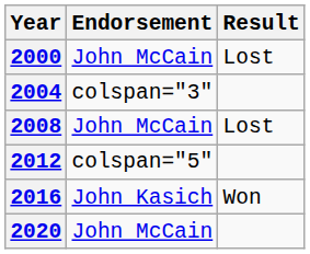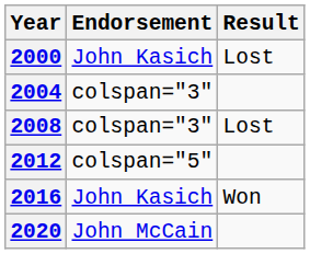2000 | Endorsement: John McCain -> John Kasich
2008 | Endorsement: John McCain -> colspan="3"
